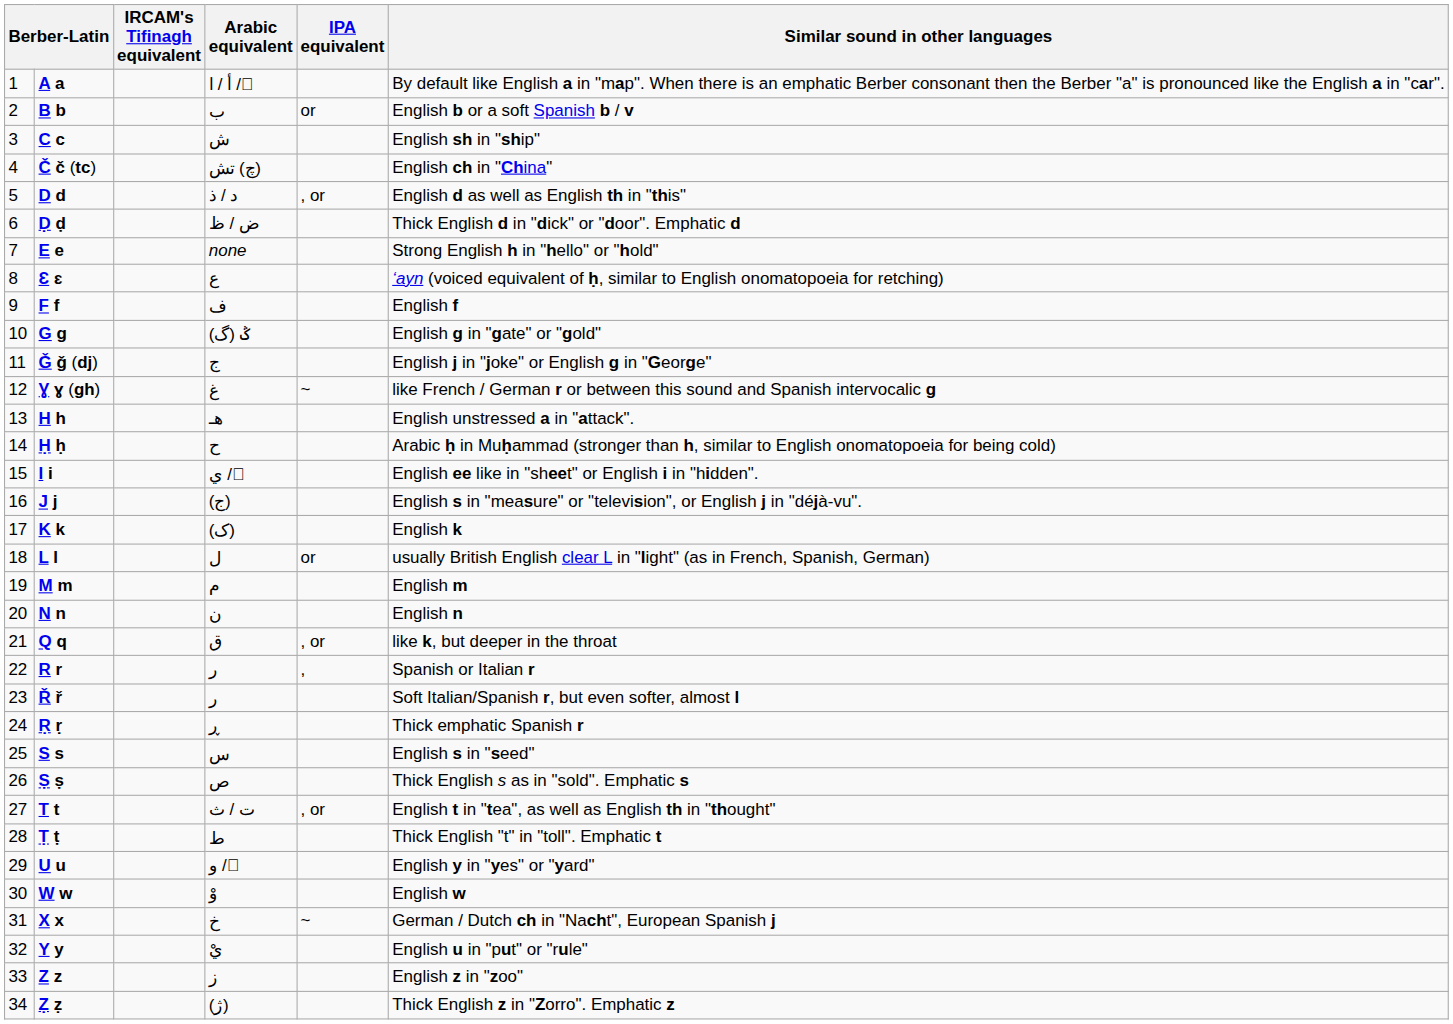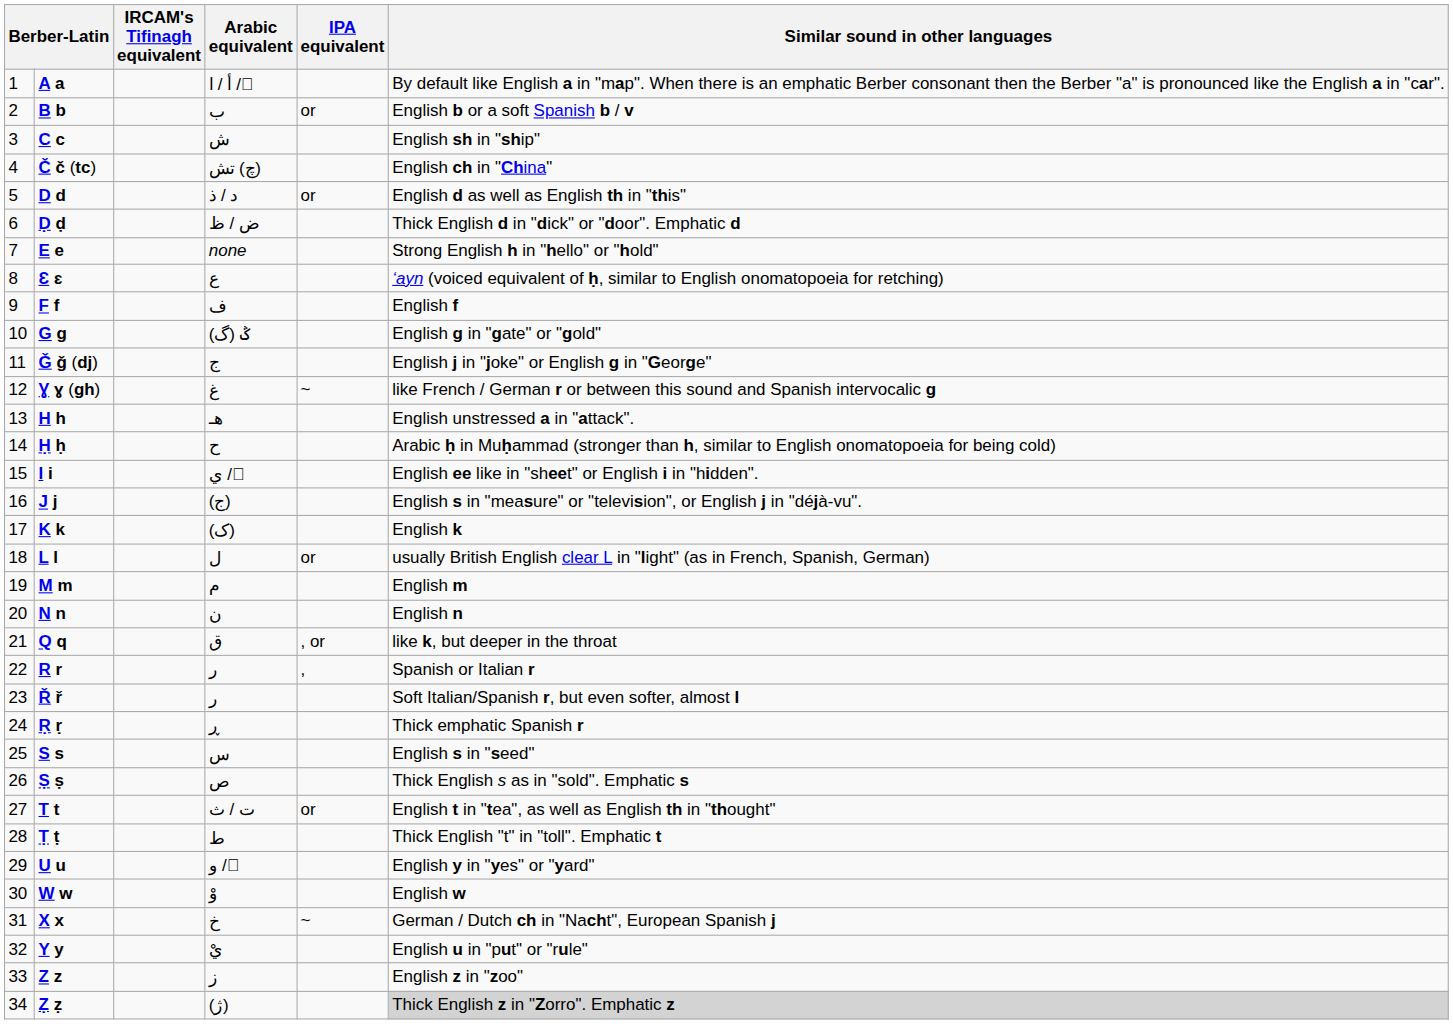D d | IPA equivalent: , or -> or
T t | IPA equivalent: , or -> or
Ẓ ẓ | Similar sound in other languages: no background -> lightgrey background
